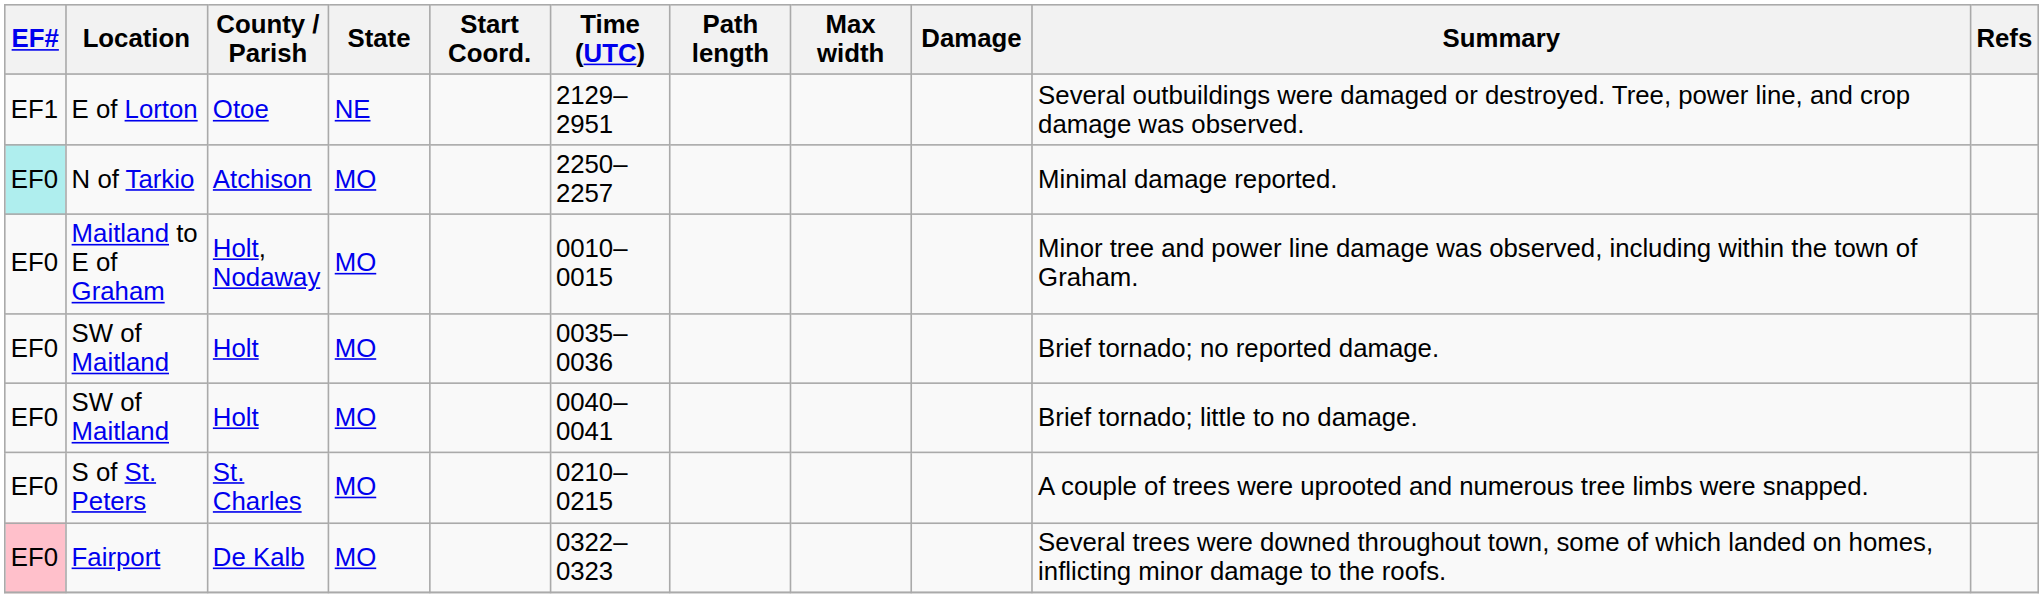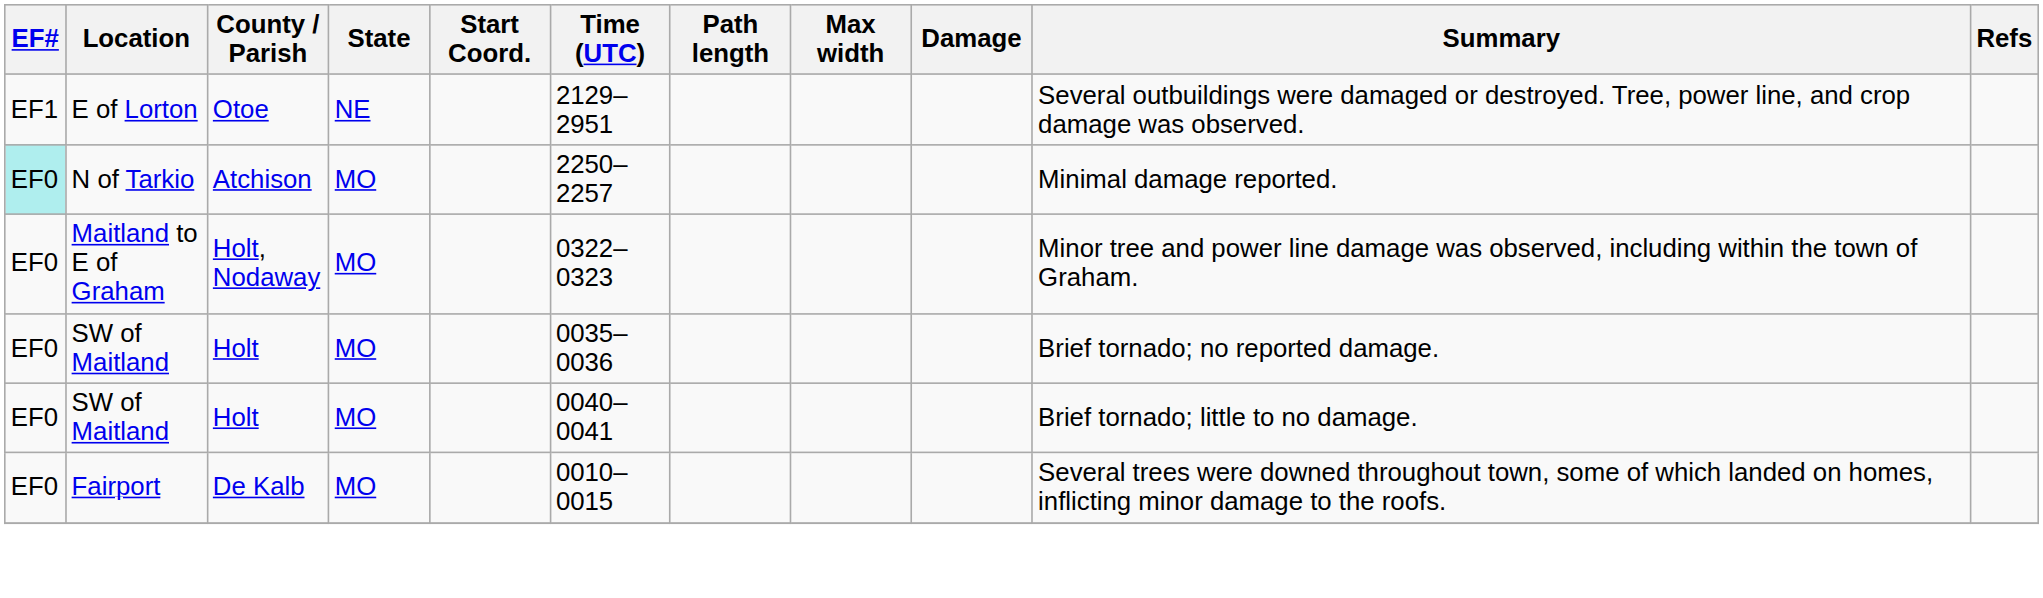Maitland to E of Graham | Time (UTC): 0010–0015 -> 0322–0323
- row: EF0 | S of St. Peters | St. Charles | MO | 0210–0215 | A couple of trees were uprooted and numerous tree limbs were snapped.
Fairport | EF#: pink background -> no background
Fairport | Time (UTC): 0322–0323 -> 0010–0015
